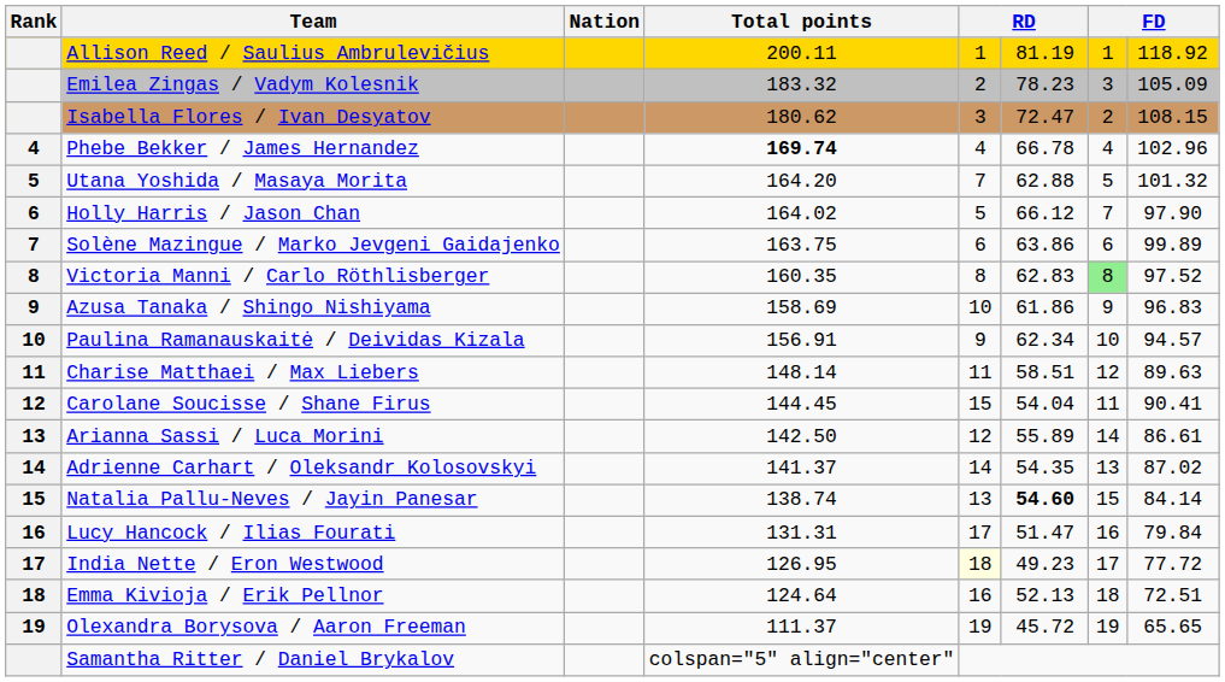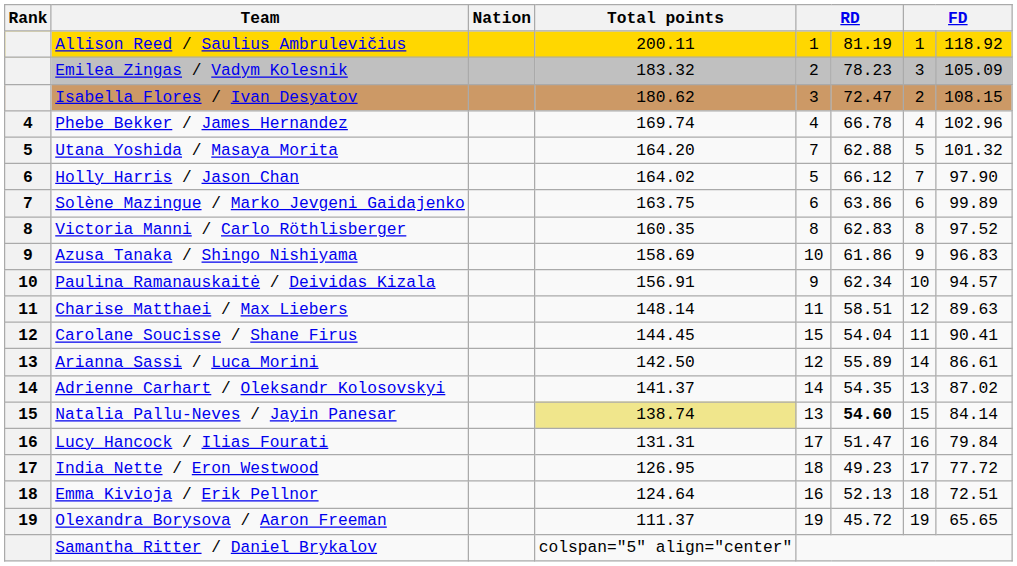Phebe Bekker / James Hernandez | Total points: bold -> normal
Victoria Manni / Carlo Röthlisberger | column 7: lightgreen background -> no background
Natalia Pallu-Neves / Jayin Panesar | Total points: no background -> khaki background
India Nette / Eron Westwood | column 5: lightyellow background -> no background
